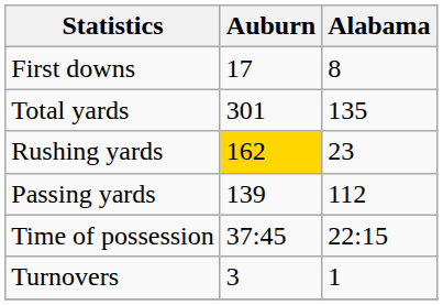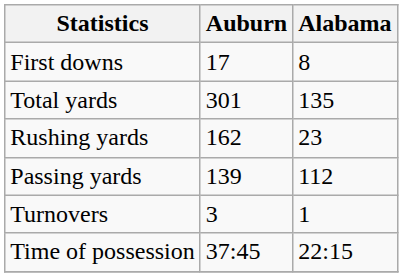Rushing yards | Auburn: gold background -> no background
rows swapped: Turnovers <-> Time of possession
